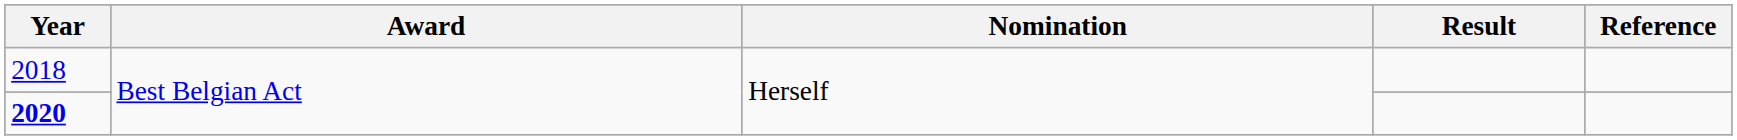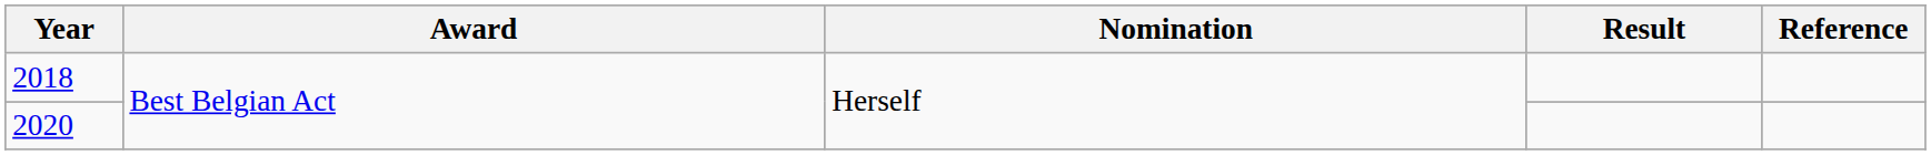2020 | Year: bold -> normal
